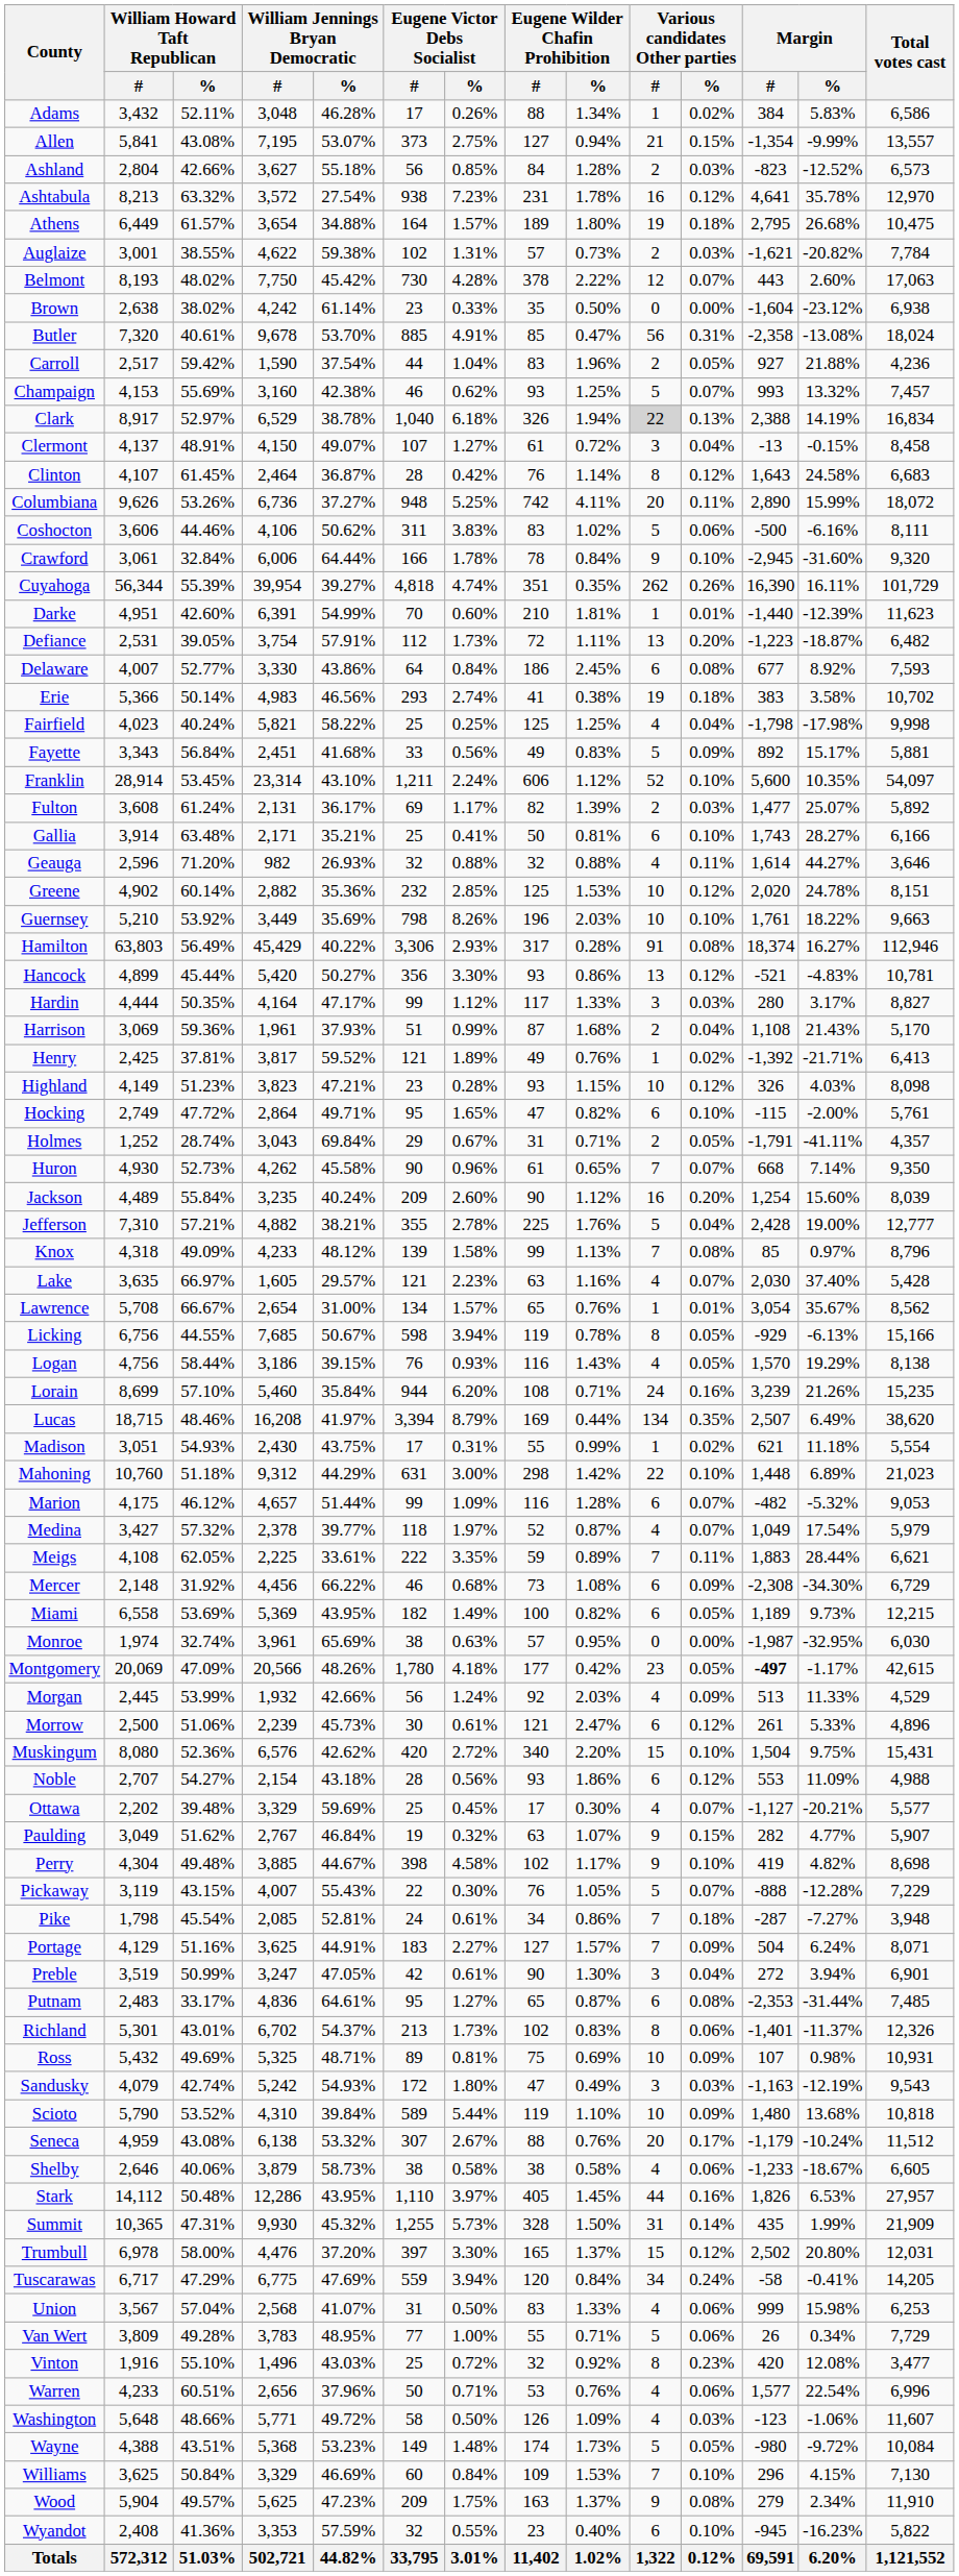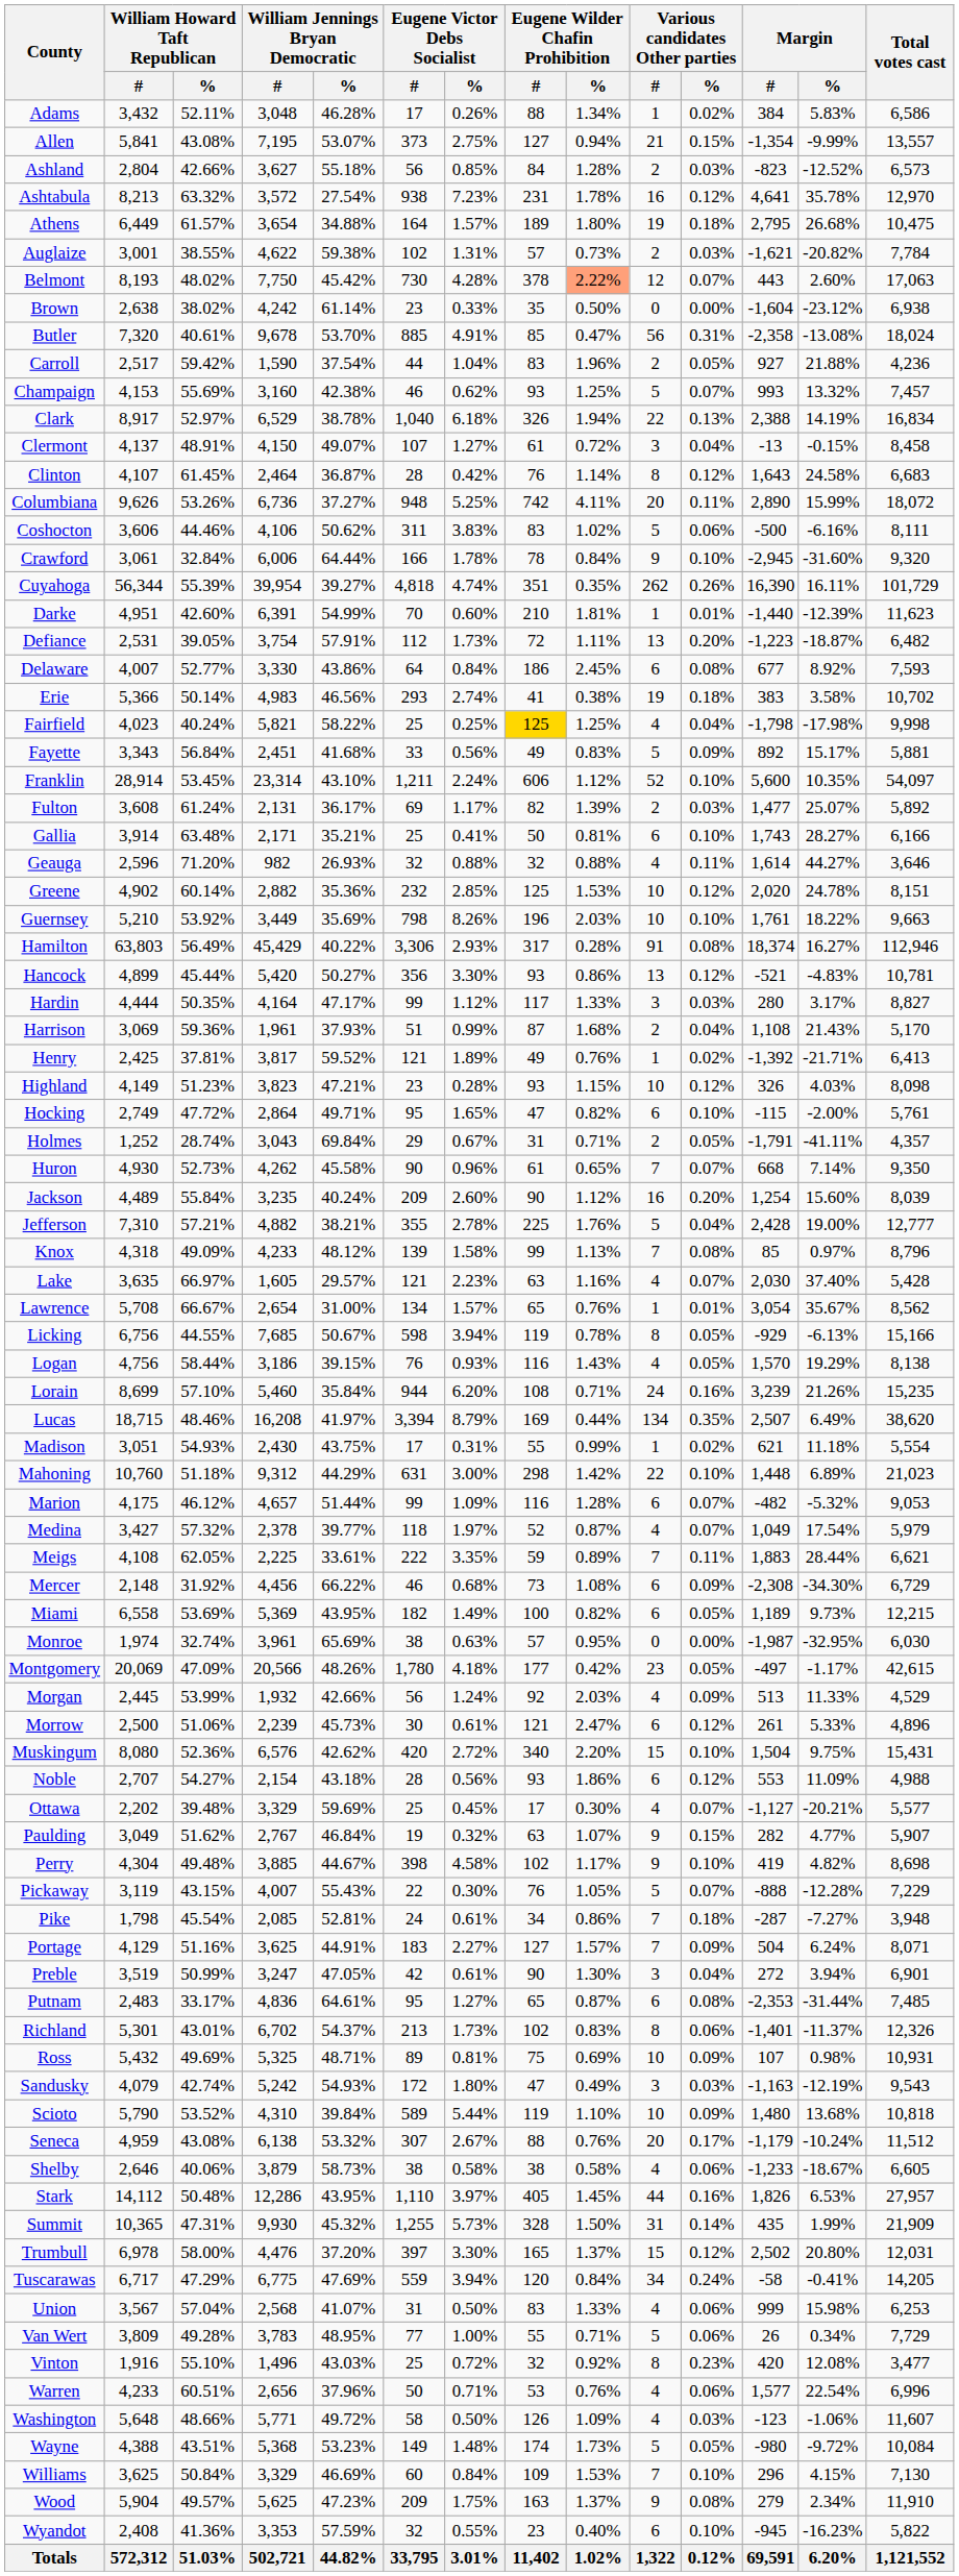Belmont | Eugene Wilder Chafin Prohibition / %: no background -> lightsalmon background
Clark | Various candidates Other parties / #: lightgrey background -> no background
Fairfield | Eugene Wilder Chafin Prohibition / #: no background -> gold background
Montgomery | Margin / #: bold -> normal
